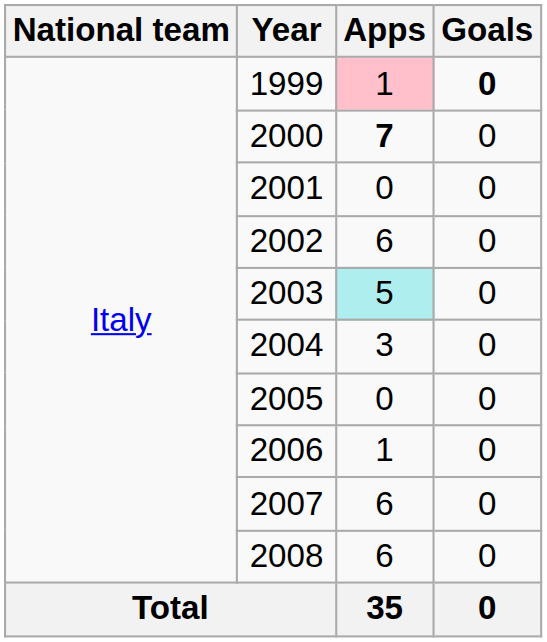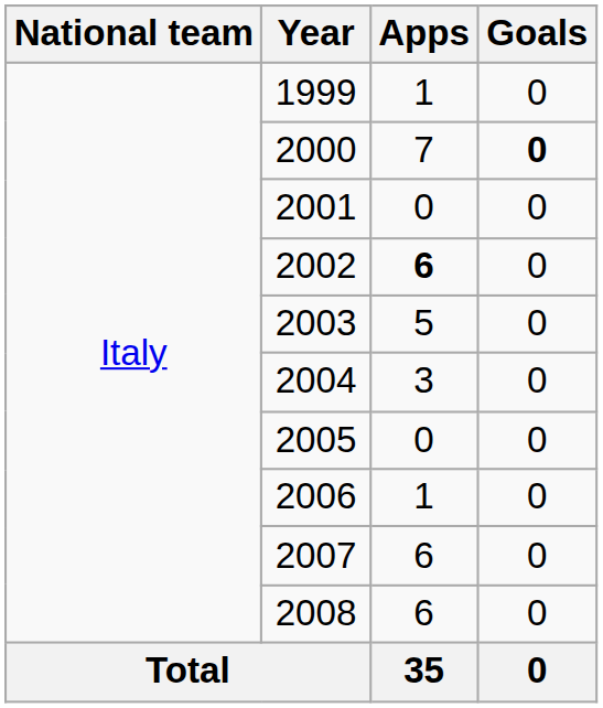1999 | Apps: pink background -> no background
1999 | Goals: bold -> normal
2000 | Apps: bold -> normal
2000 | Goals: normal -> bold
2002 | Apps: normal -> bold
2003 | Apps: paleturquoise background -> no background
